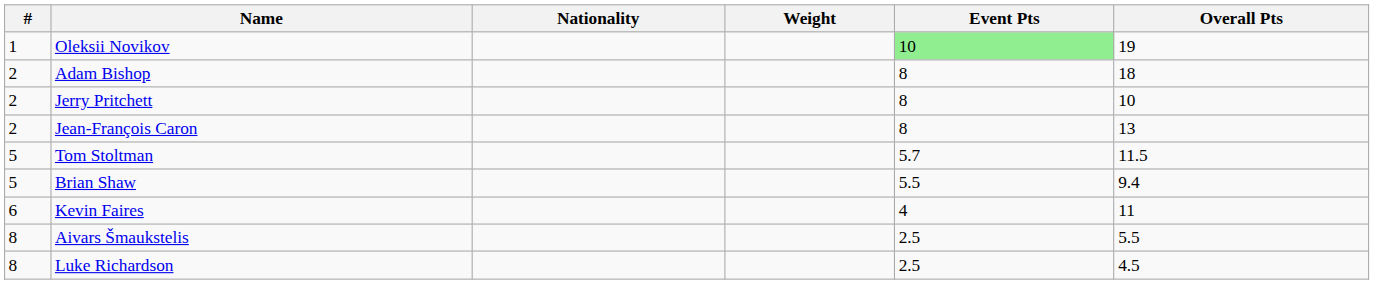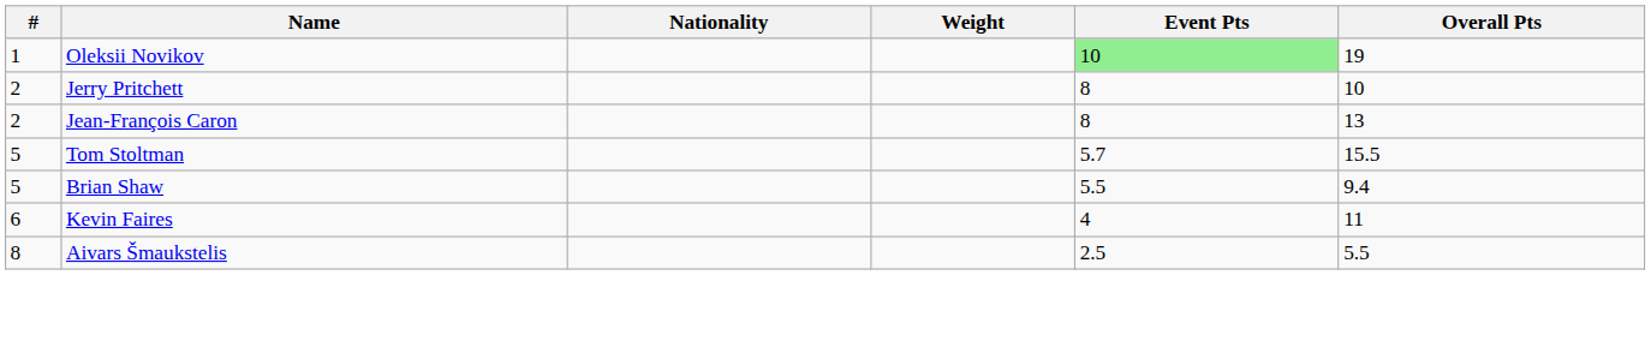- row: 2 | Adam Bishop | 8 | 18
Tom Stoltman | Overall Pts: 11.5 -> 15.5
- row: 8 | Luke Richardson | 2.5 | 4.5
